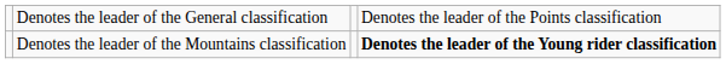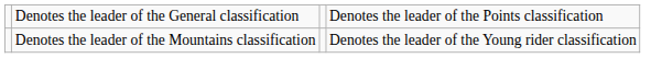Denotes the leader of the Mountains classification | column 4: bold -> normal
